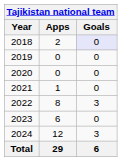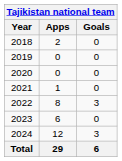2018 | Goals: lavender background -> no background
